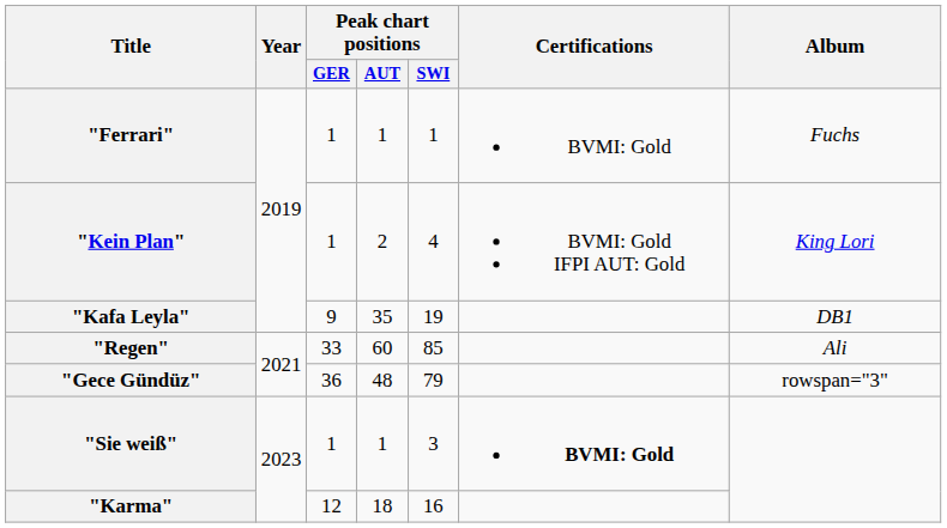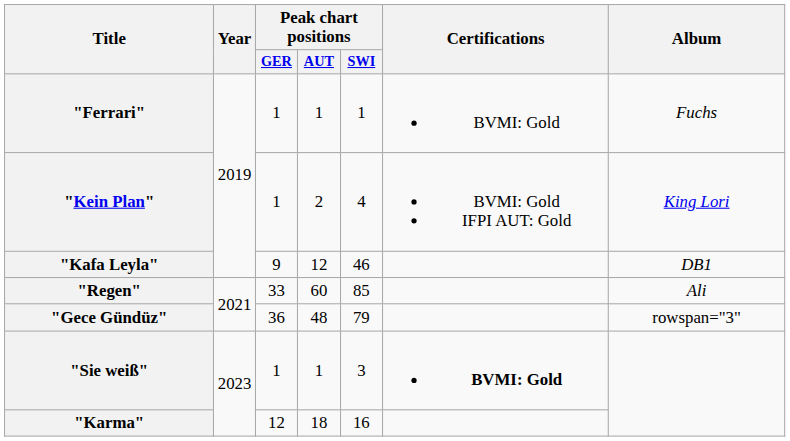"Kafa Leyla" | Peak chart positions / AUT: 35 -> 12
"Kafa Leyla" | Peak chart positions / SWI: 19 -> 46
